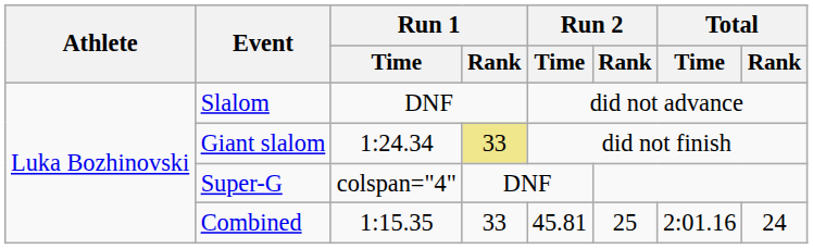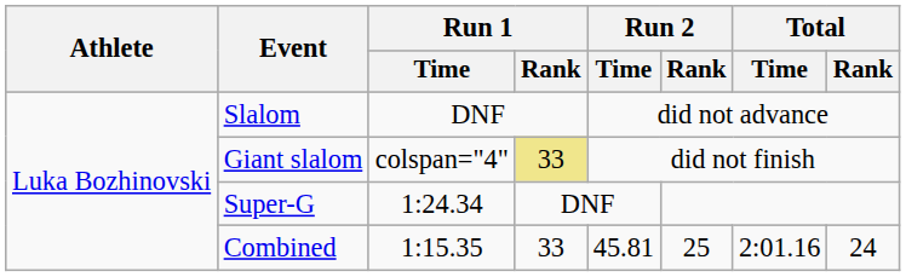Giant slalom | Run 1 / Time: 1:24.34 -> colspan="4"
Super-G | Run 1 / Time: colspan="4" -> 1:24.34
